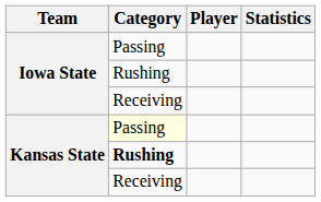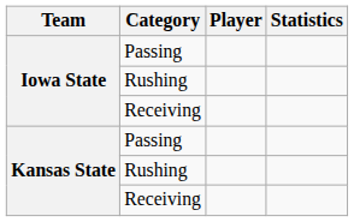Kansas State / Passing | Category: lightyellow background -> no background
Kansas State / Rushing | Category: bold -> normal
